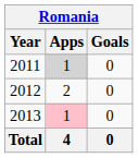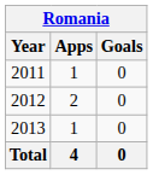2011 | Apps: lightgrey background -> no background
2013 | Apps: pink background -> no background
